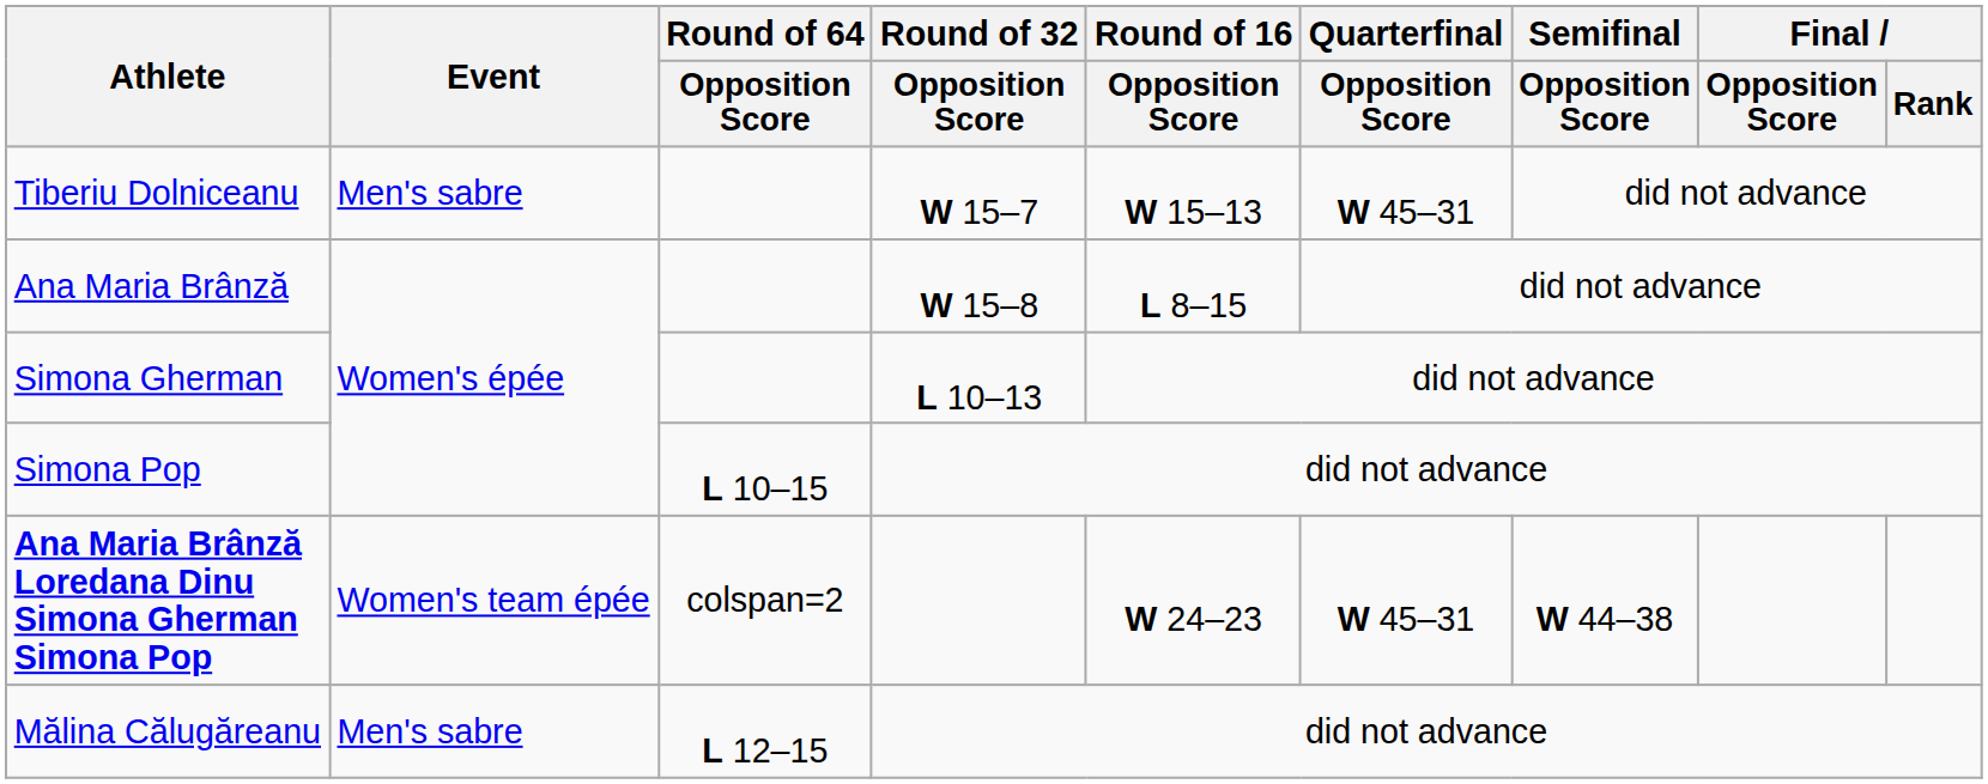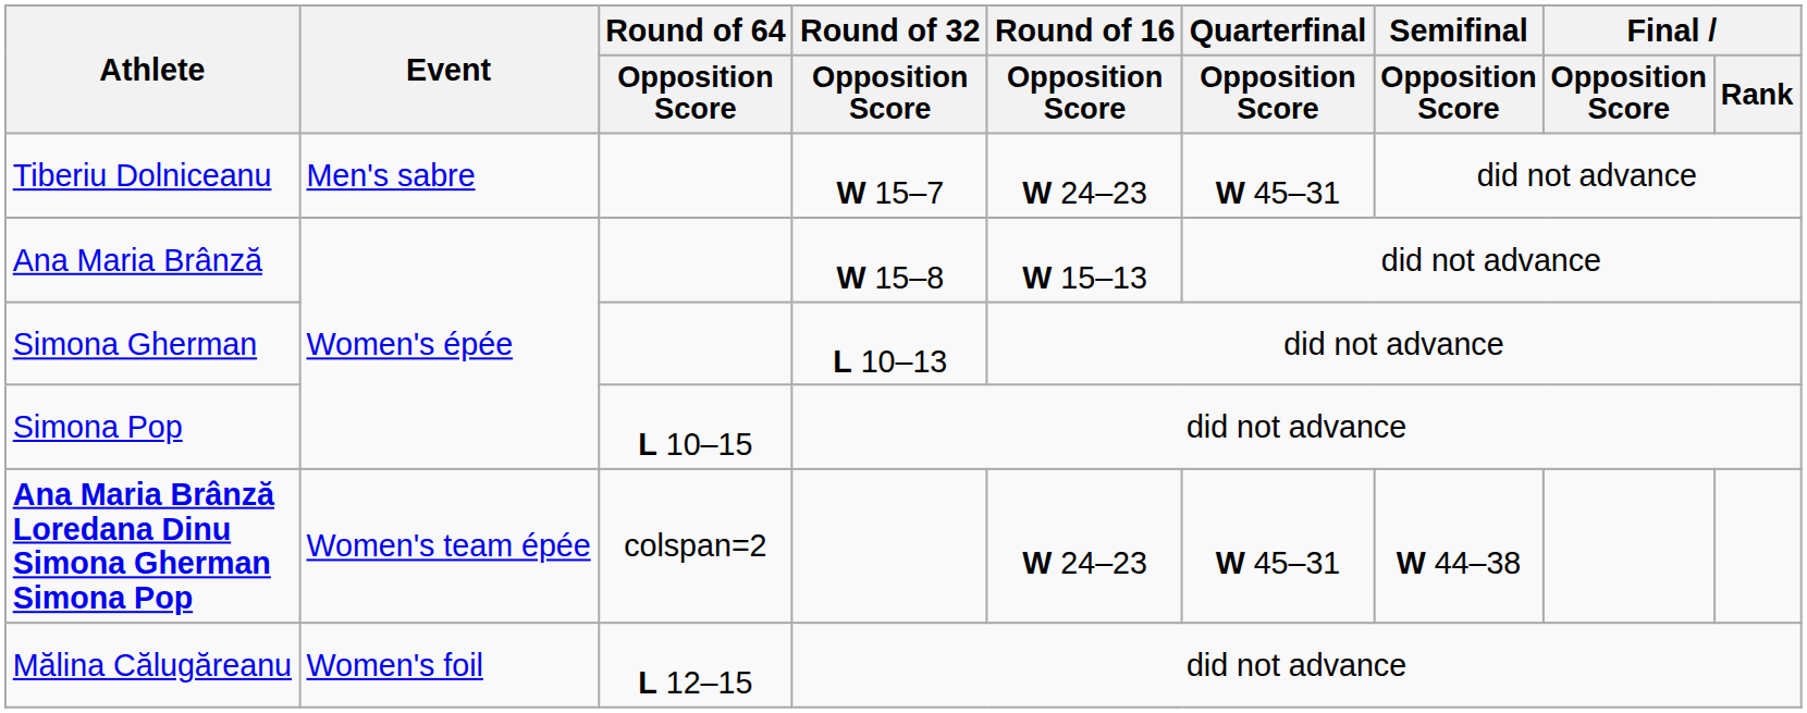Tiberiu Dolniceanu | Round of 16 / Opposition Score: W 15–13 -> W 24–23
Ana Maria Brânză | Round of 16 / Opposition Score: L 8–15 -> W 15–13
Mălina Călugăreanu | Event: Men's sabre -> Women's foil
